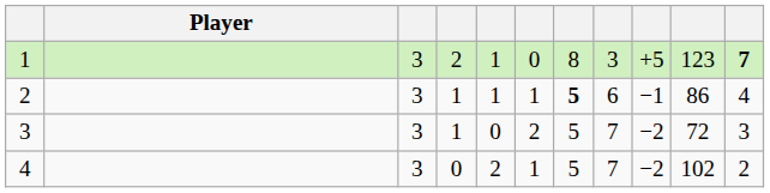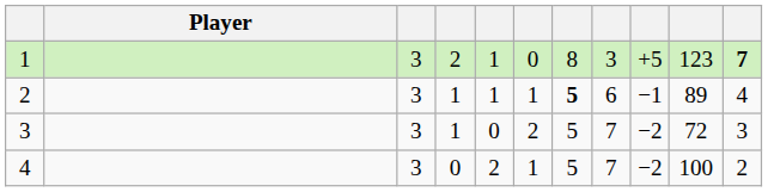row 3 | column 10: 86 -> 89
row 5 | column 10: 102 -> 100
